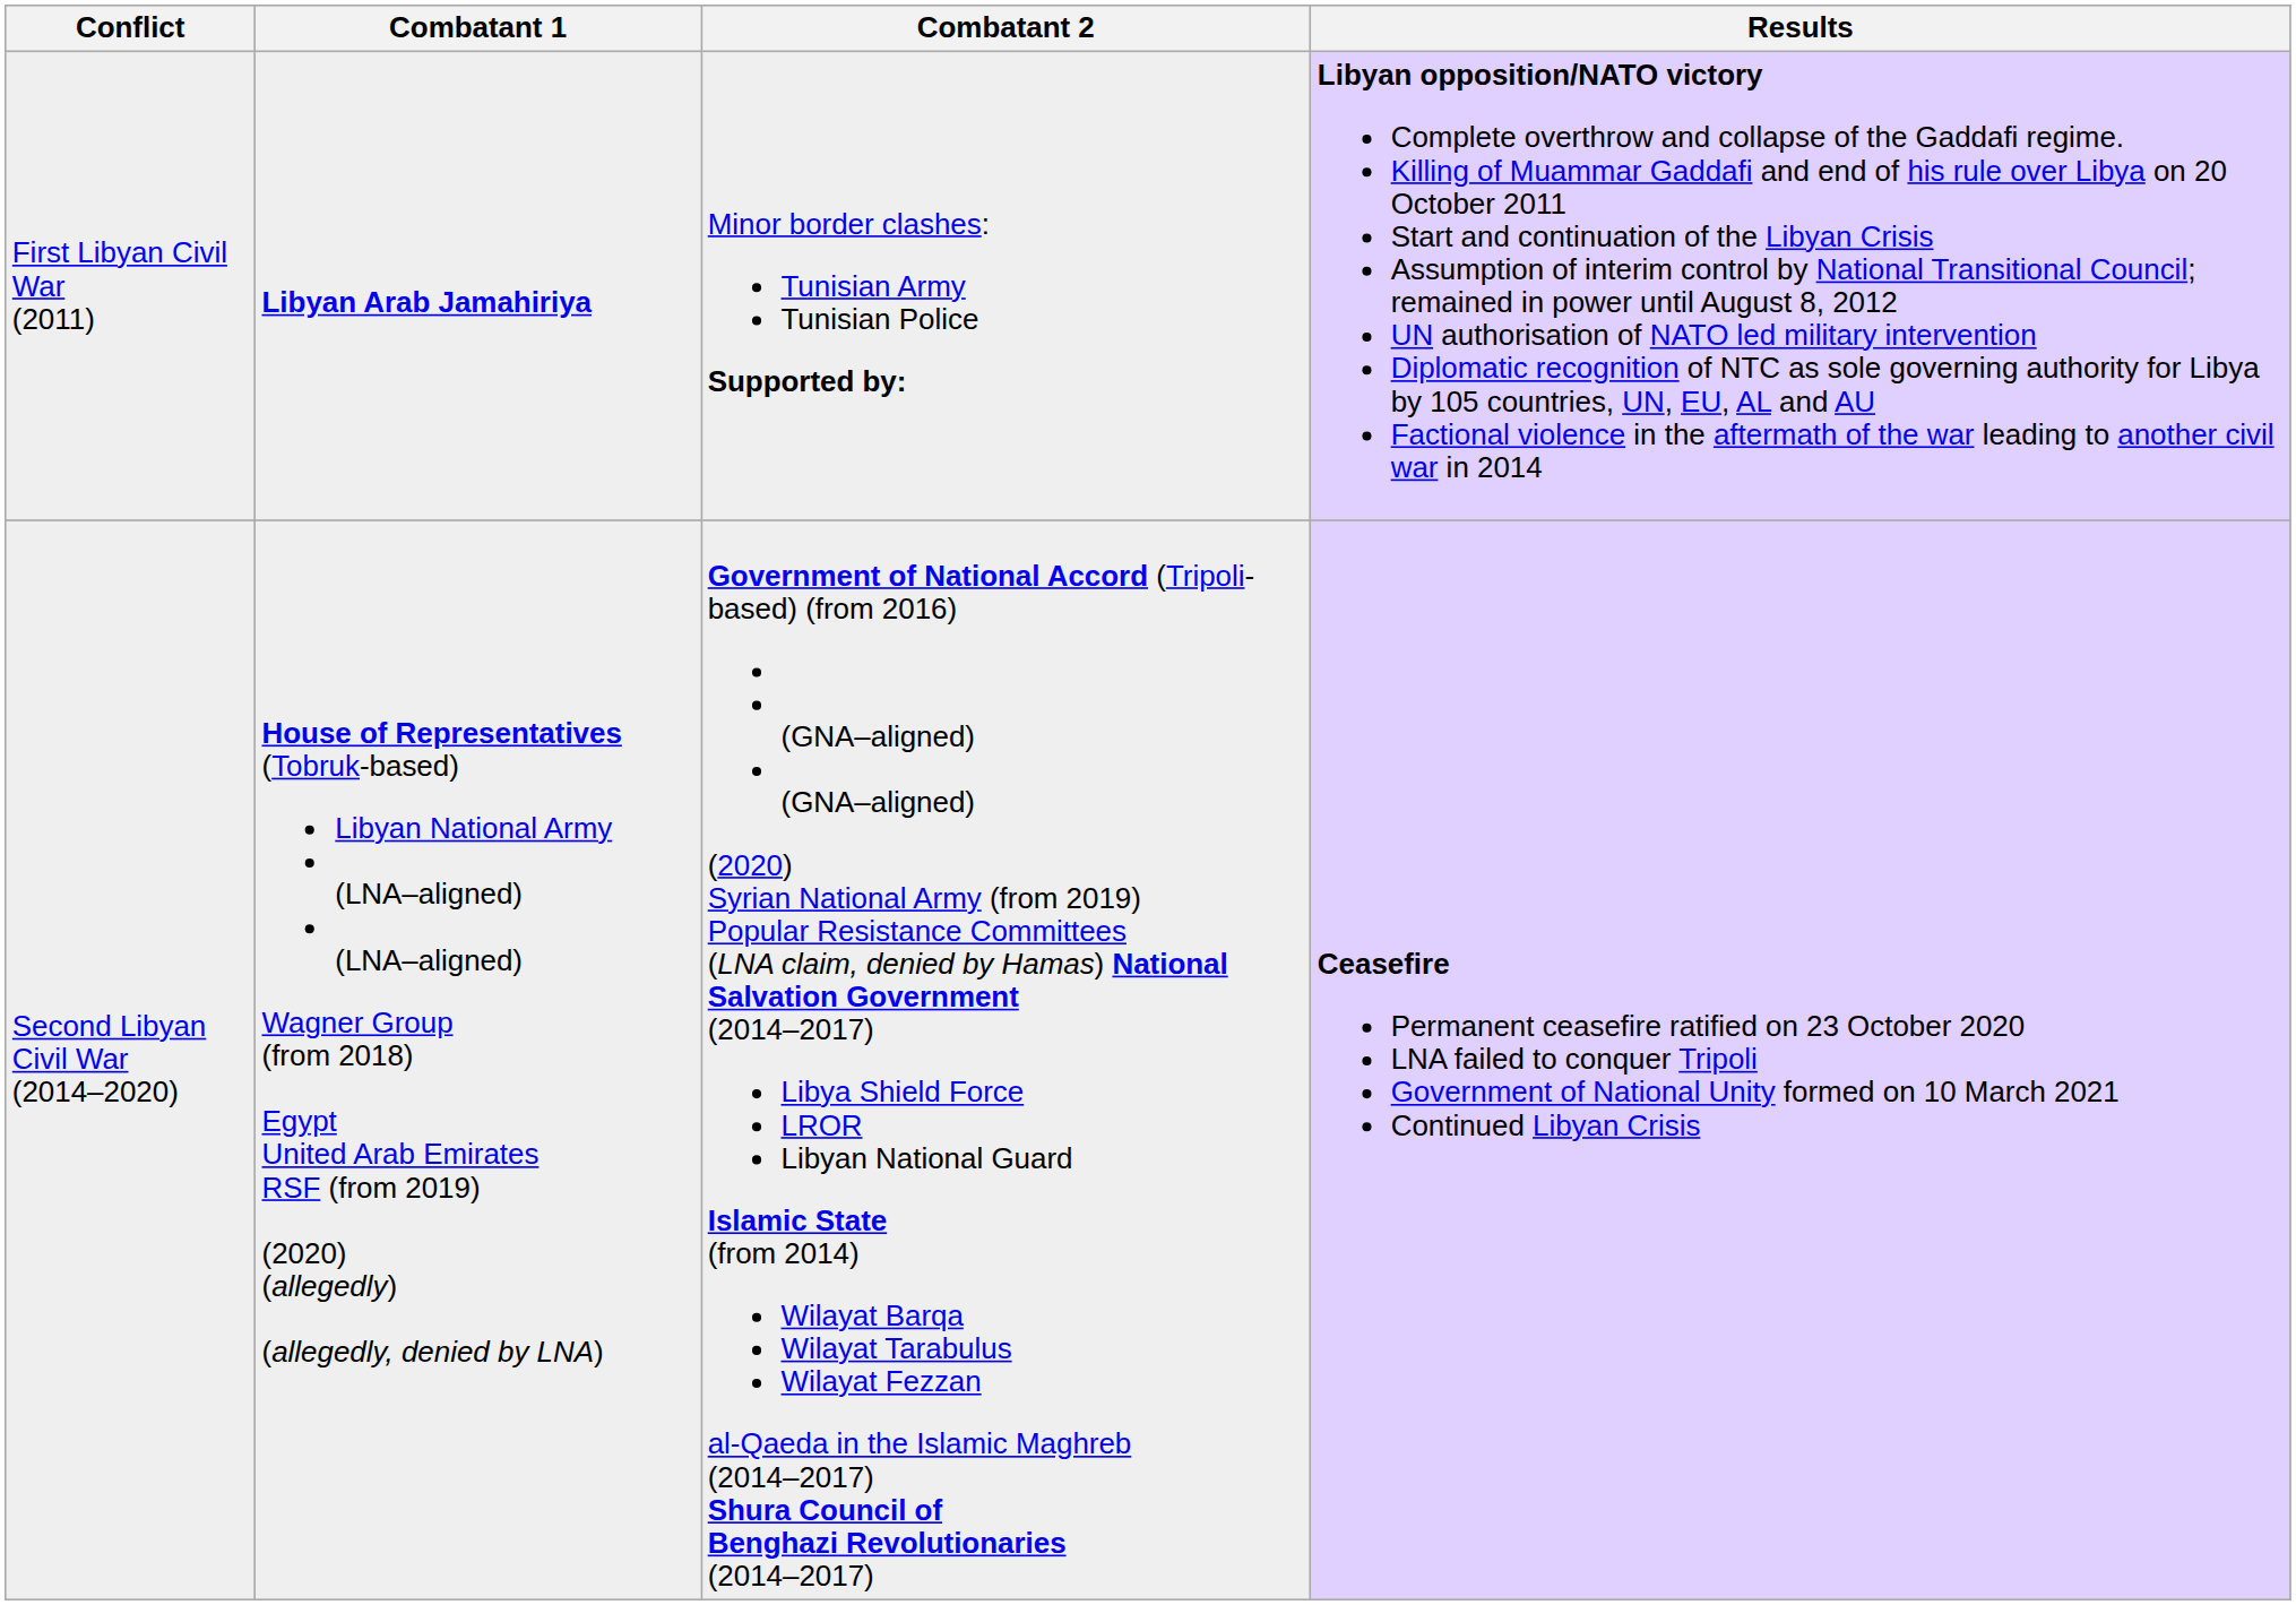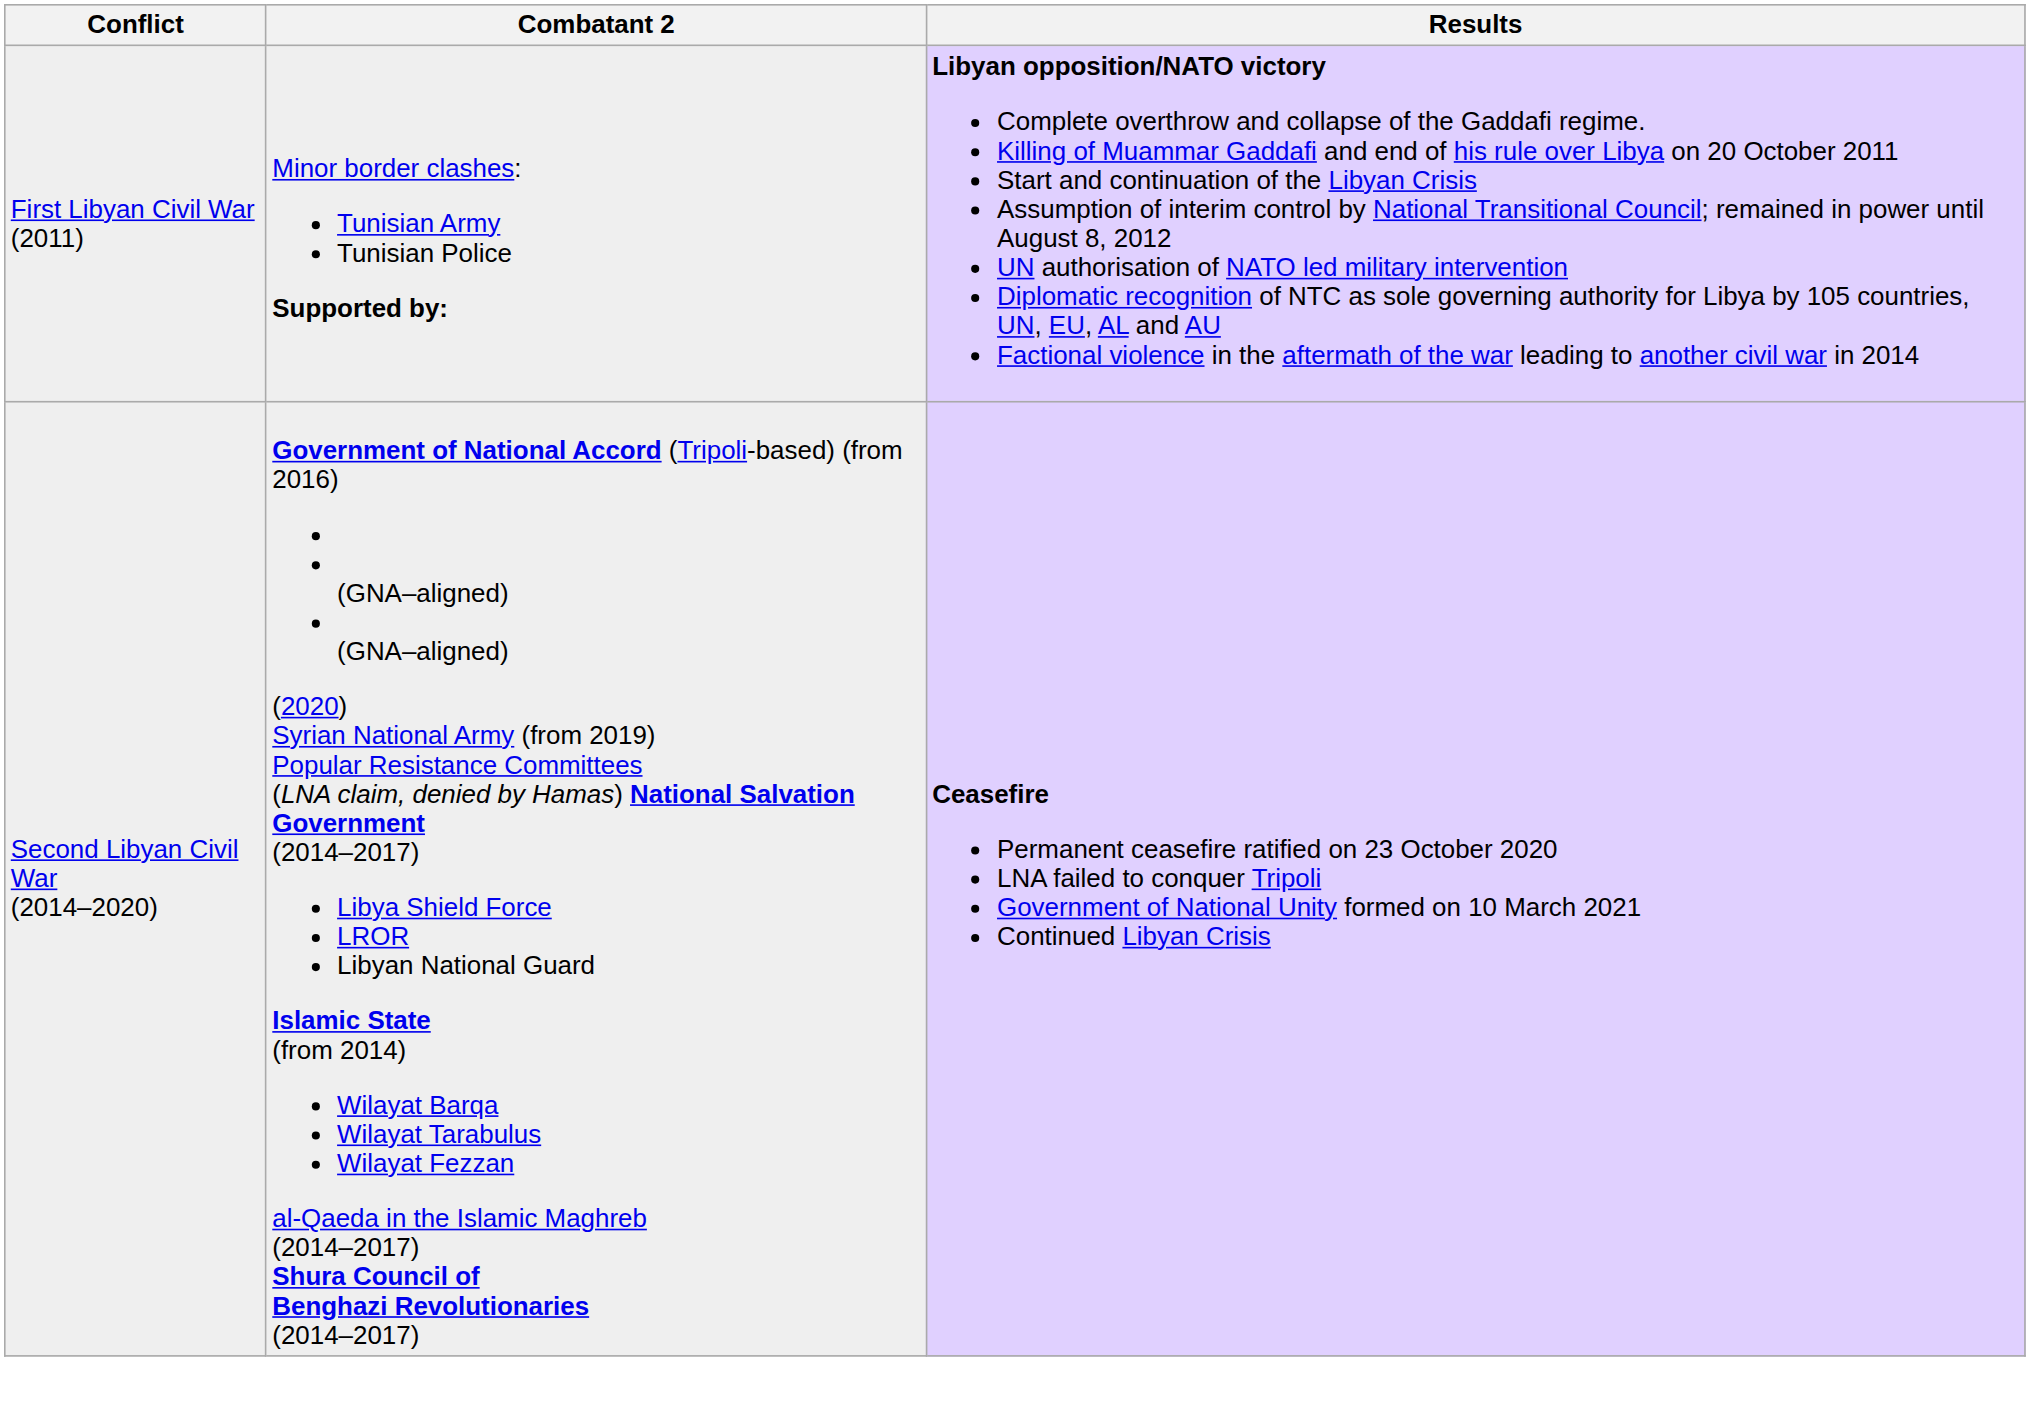- column: Combatant 1 | Libyan Arab Jamahiriya | House of Representatives (Tobruk-based) Libyan National Army (LNA–aligned) (LNA–aligned) Wagner Group (from 2018) Egypt United Arab Emirates RSF (from 2019) (2020) (allegedly) (allegedly, denied by LNA)
